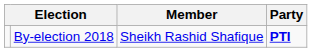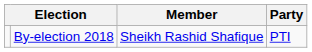By-election 2018 | Party: bold -> normal
